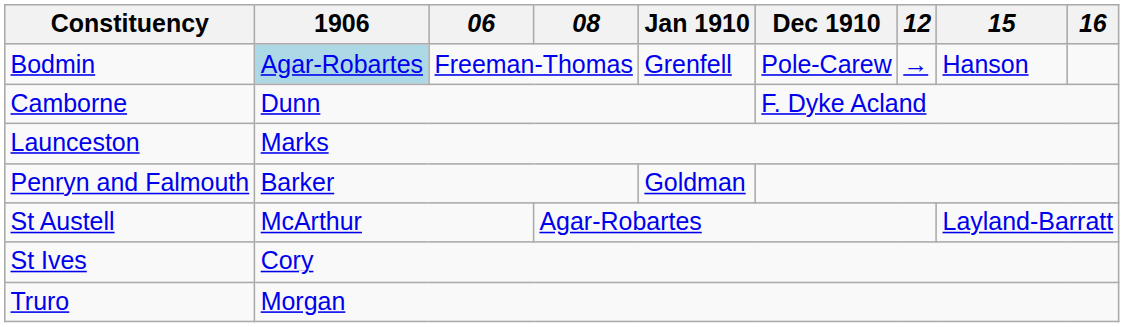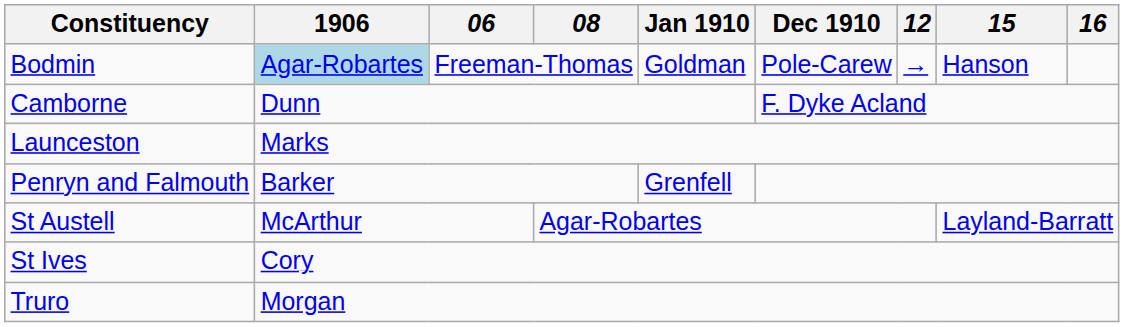Bodmin | Jan 1910: Grenfell -> Goldman
Penryn and Falmouth | Jan 1910: Goldman -> Grenfell
